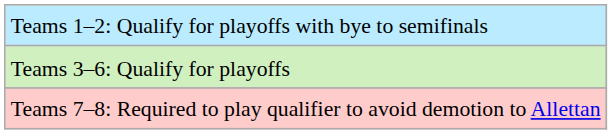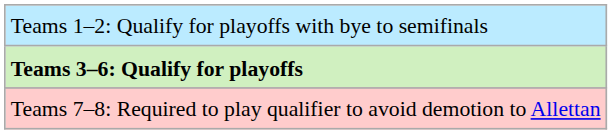row 2 | column 1: normal -> bold
